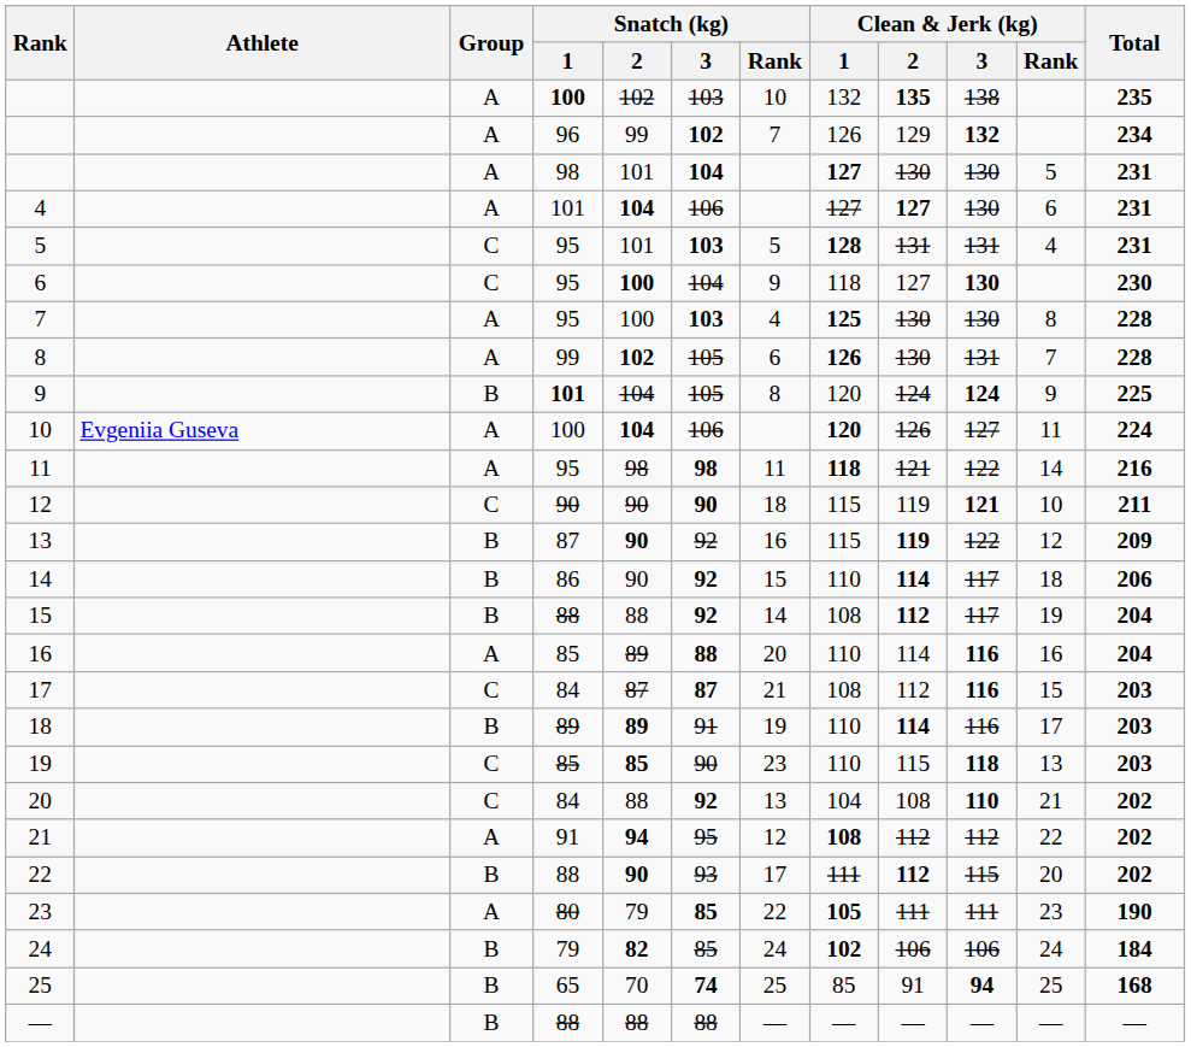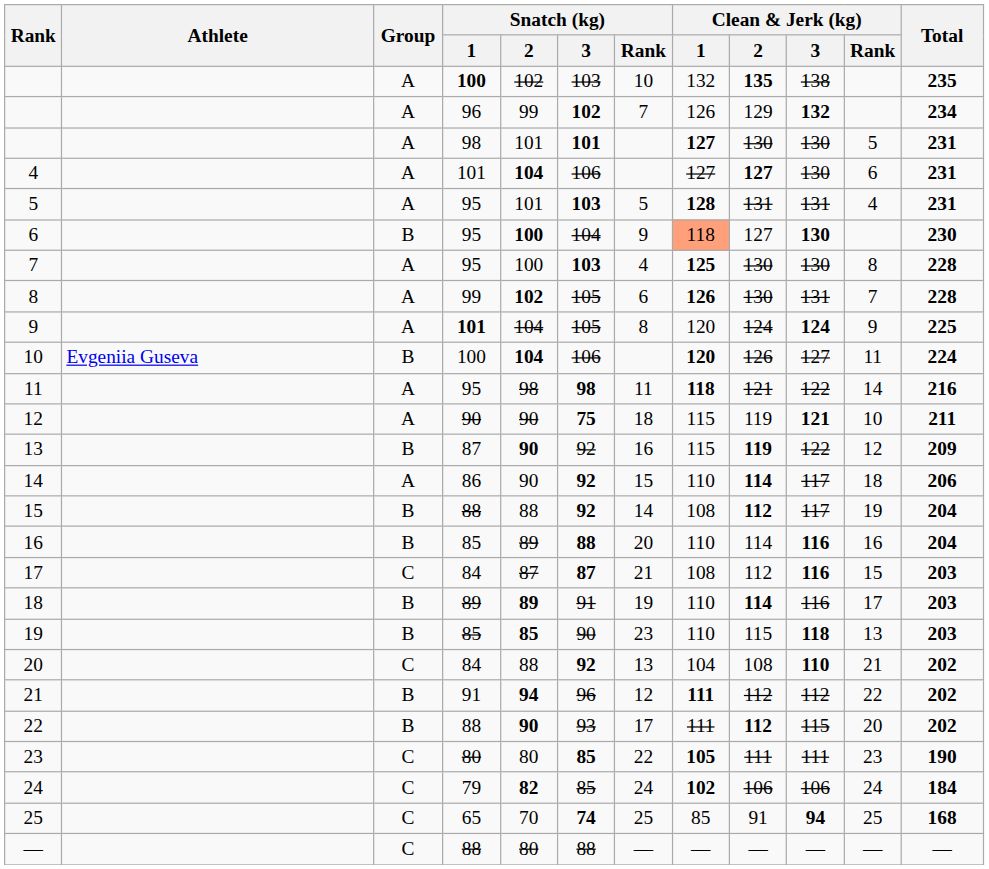row 5 | Snatch (kg) / 3: 104 -> 101
row 7 | Group: C -> A
row 8 | Group: C -> B
row 8 | Clean & Jerk (kg) / 1: no background -> lightsalmon background
row 11 | Group: B -> A
row 12 | Group: A -> B
row 14 | Group: C -> A
row 14 | Snatch (kg) / 3: 90 -> 75
row 16 | Group: B -> A
row 18 | Group: A -> B
row 21 | Group: C -> B
row 23 | Group: A -> B
row 23 | Snatch (kg) / 3: 95 -> 96
row 23 | Clean & Jerk (kg) / 1: 108 -> 111
row 25 | Group: A -> C
row 25 | Snatch (kg) / 2: 79 -> 80
row 26 | Group: B -> C
row 27 | Group: B -> C
row 28 | Group: B -> C
row 28 | Snatch (kg) / 2: 88 -> 80
